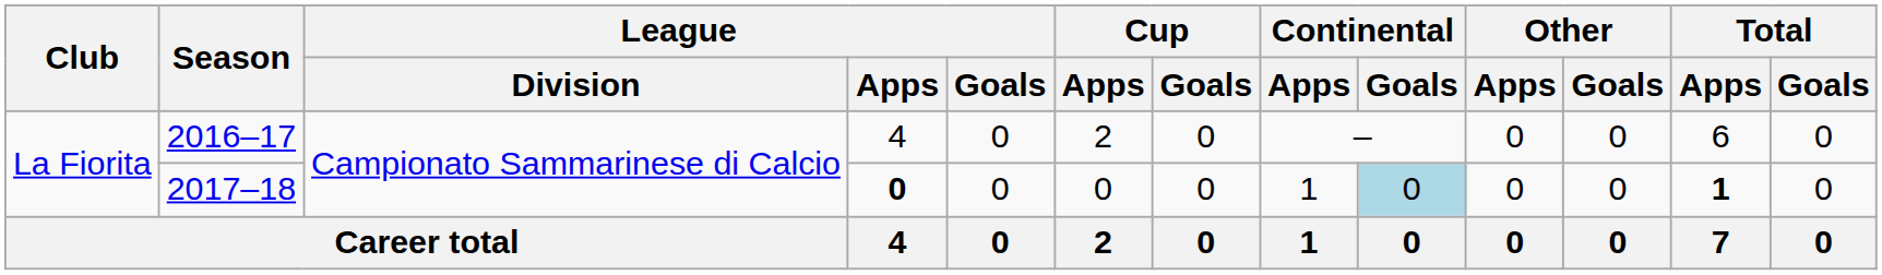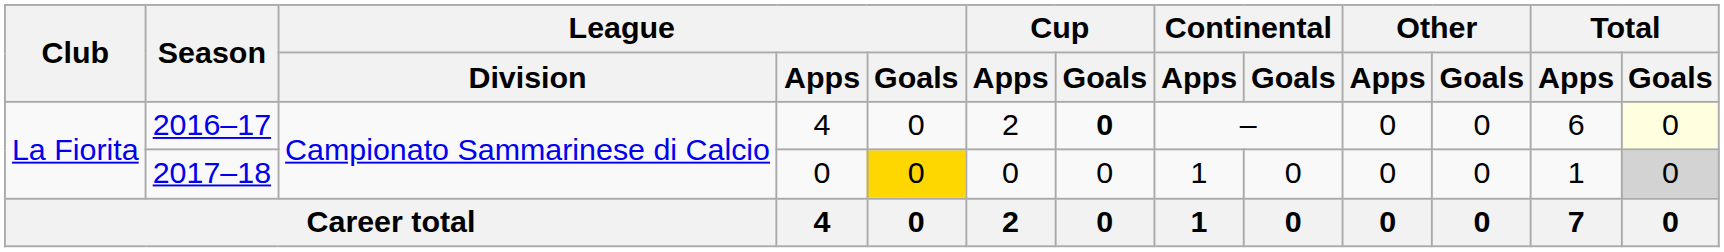2016–17 | Cup / Goals: normal -> bold
2016–17 | Total / Goals: no background -> lightyellow background
2017–18 | League / Apps: bold -> normal
2017–18 | League / Goals: no background -> gold background
2017–18 | Continental / Goals: lightblue background -> no background
2017–18 | Total / Apps: bold -> normal
2017–18 | Total / Goals: no background -> lightgrey background
